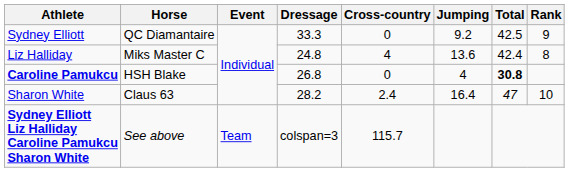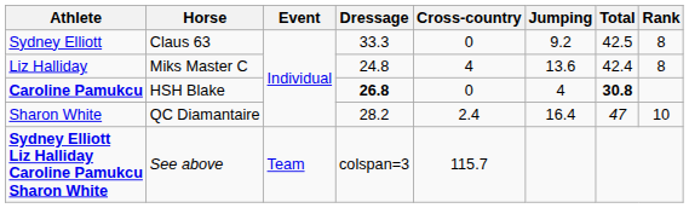Sydney Elliott | Horse: QC Diamantaire -> Claus 63
Sydney Elliott | Rank: 9 -> 8
Caroline Pamukcu | Dressage: normal -> bold
Sharon White | Horse: Claus 63 -> QC Diamantaire
